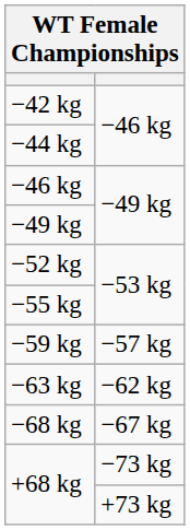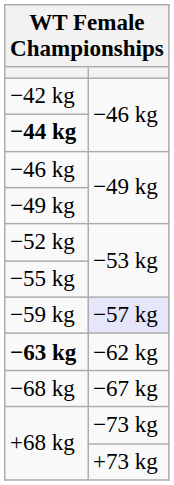row 4 | column 1: normal -> bold
row 9 | column 2: no background -> lavender background
row 10 | column 1: normal -> bold
